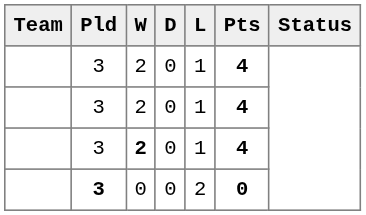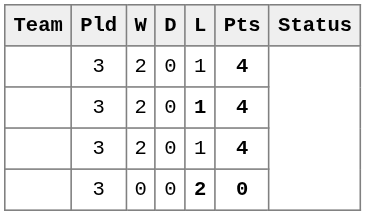row 3 | L: normal -> bold
row 4 | W: bold -> normal
row 5 | Pld: bold -> normal
row 5 | L: normal -> bold
